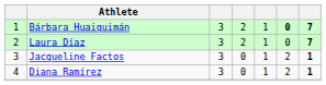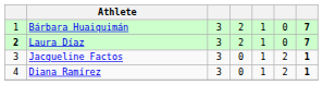Bárbara Huaiquimán | column 6: bold -> normal
Laura Díaz | column 1: normal -> bold
